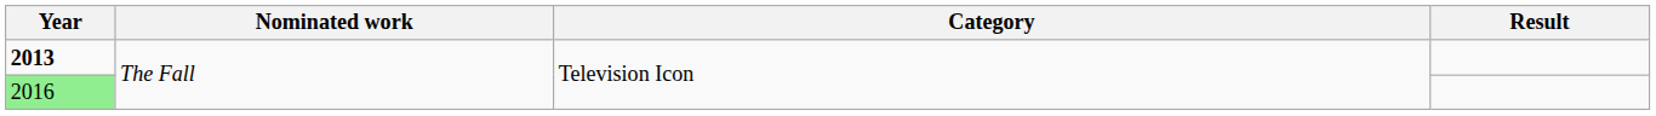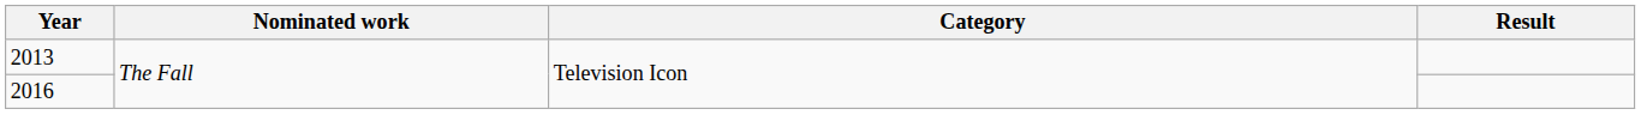2013 | Year: bold -> normal
2016 | Year: lightgreen background -> no background
